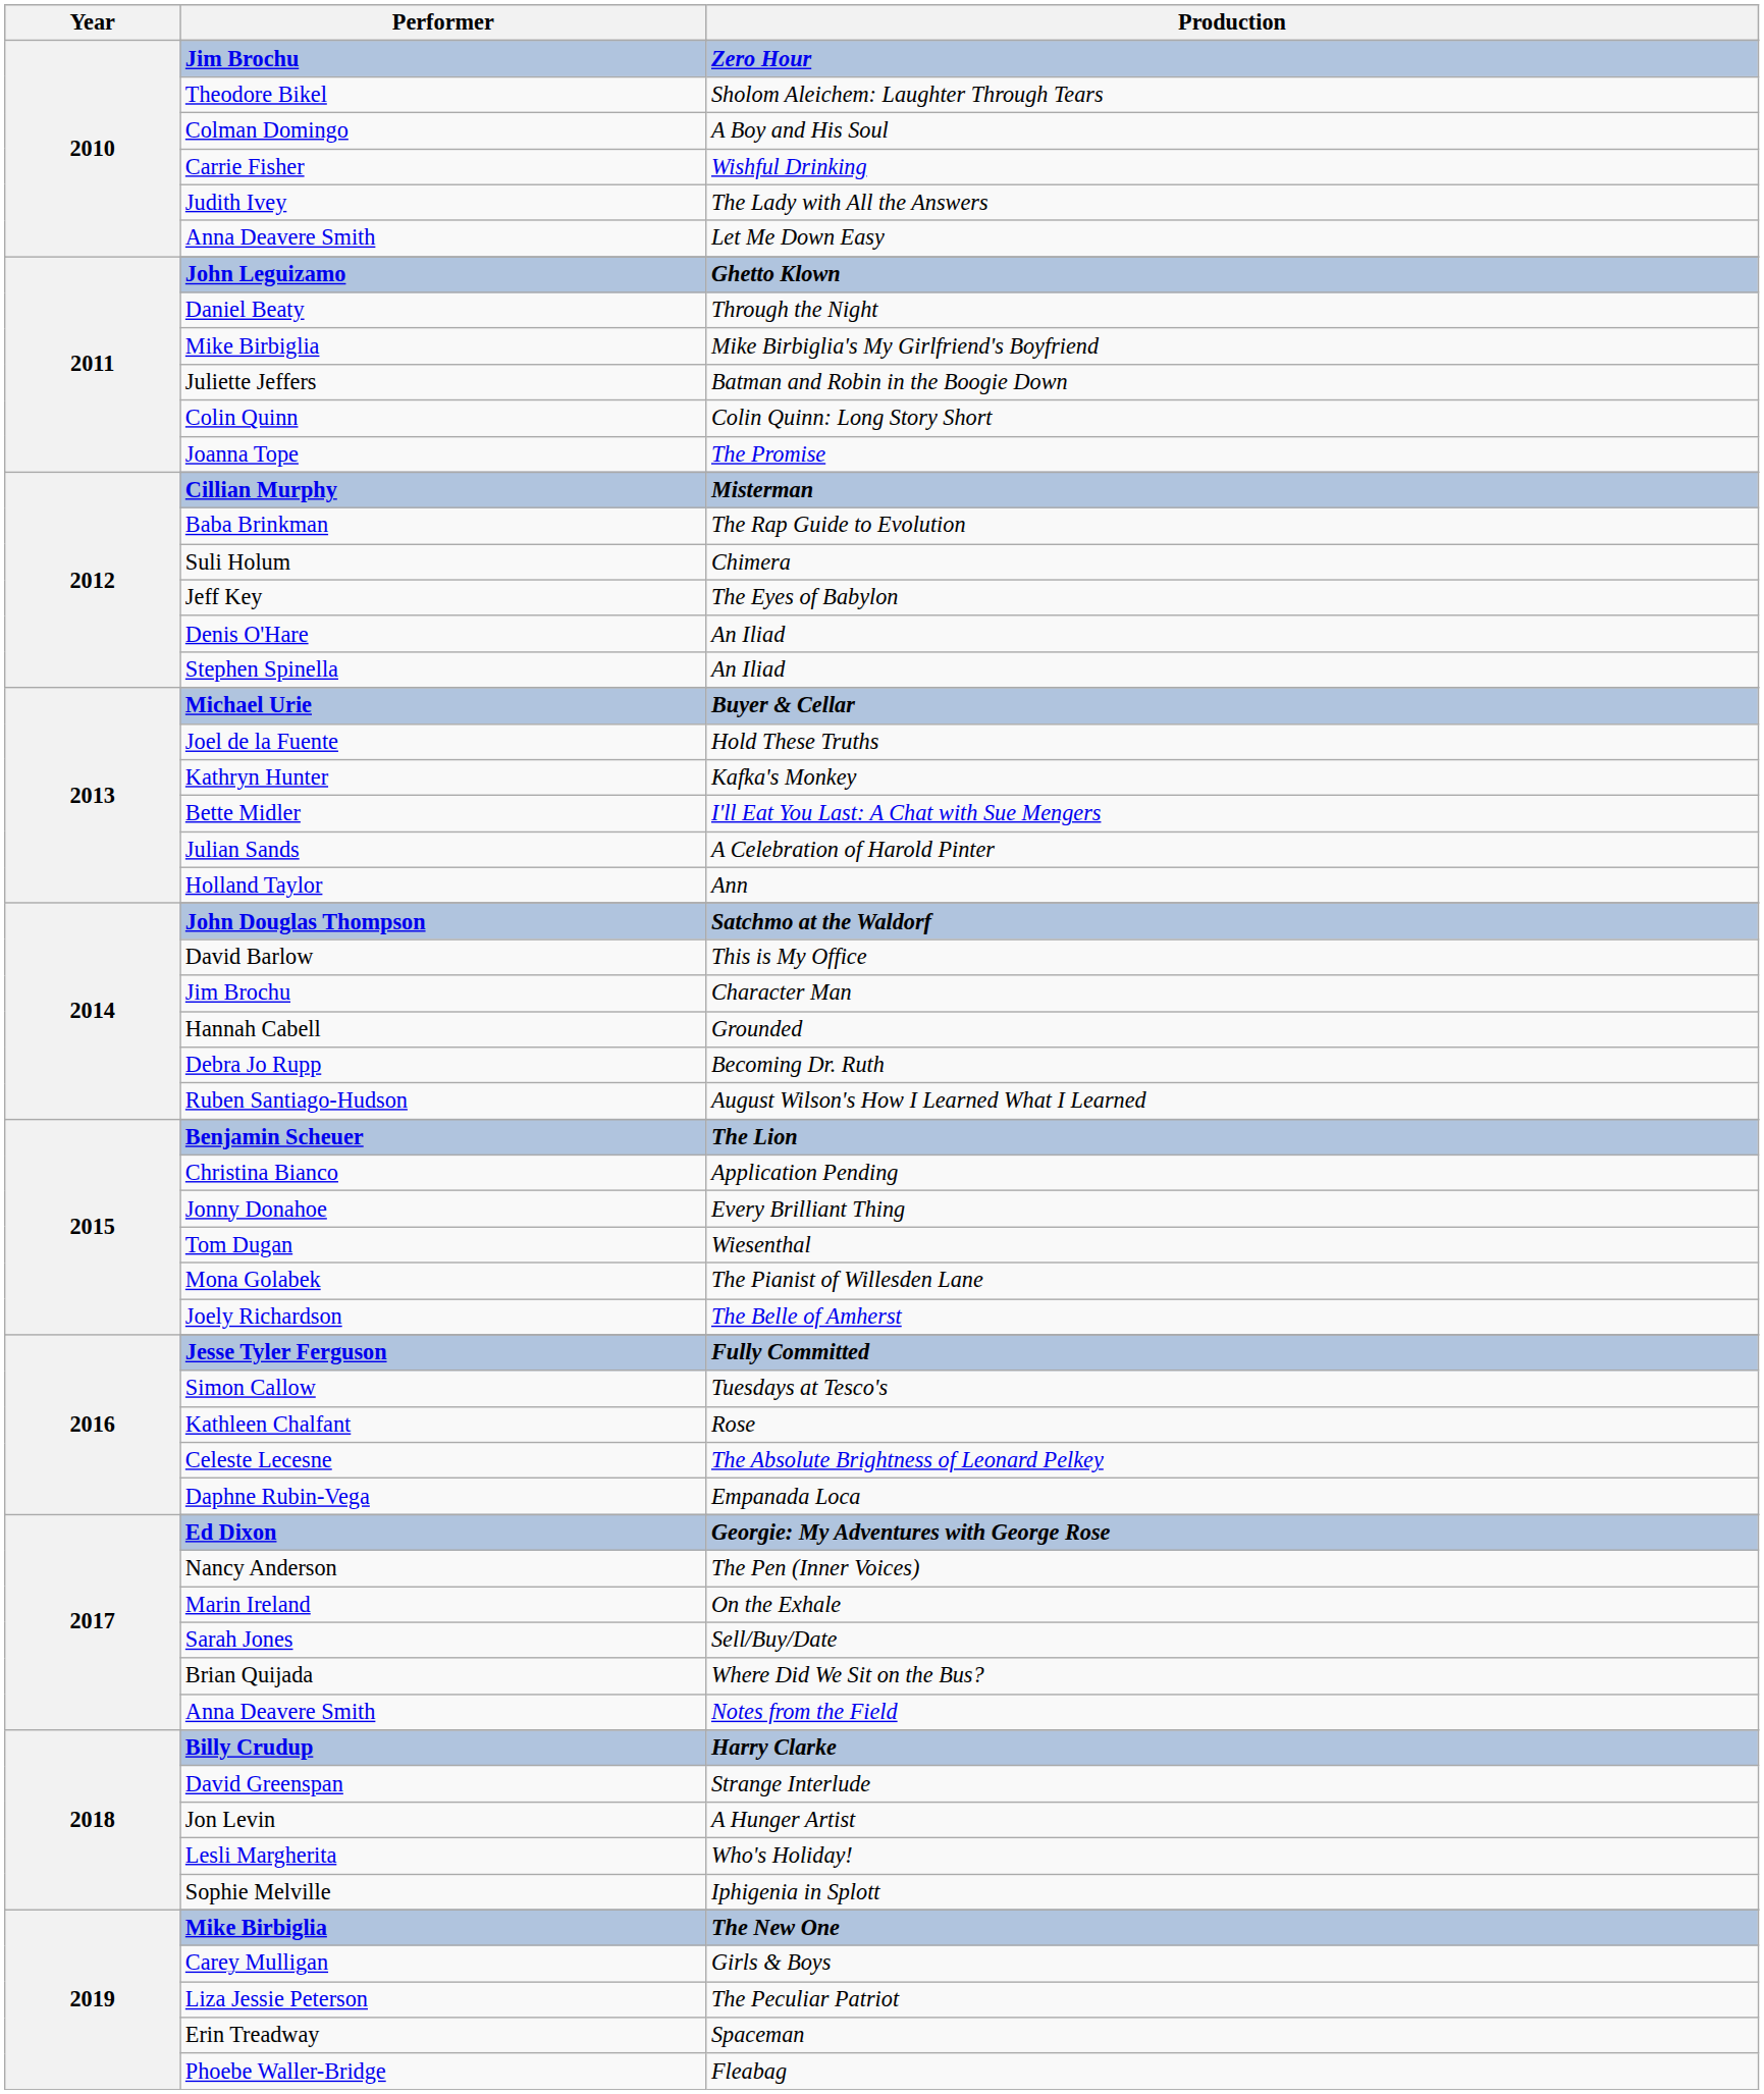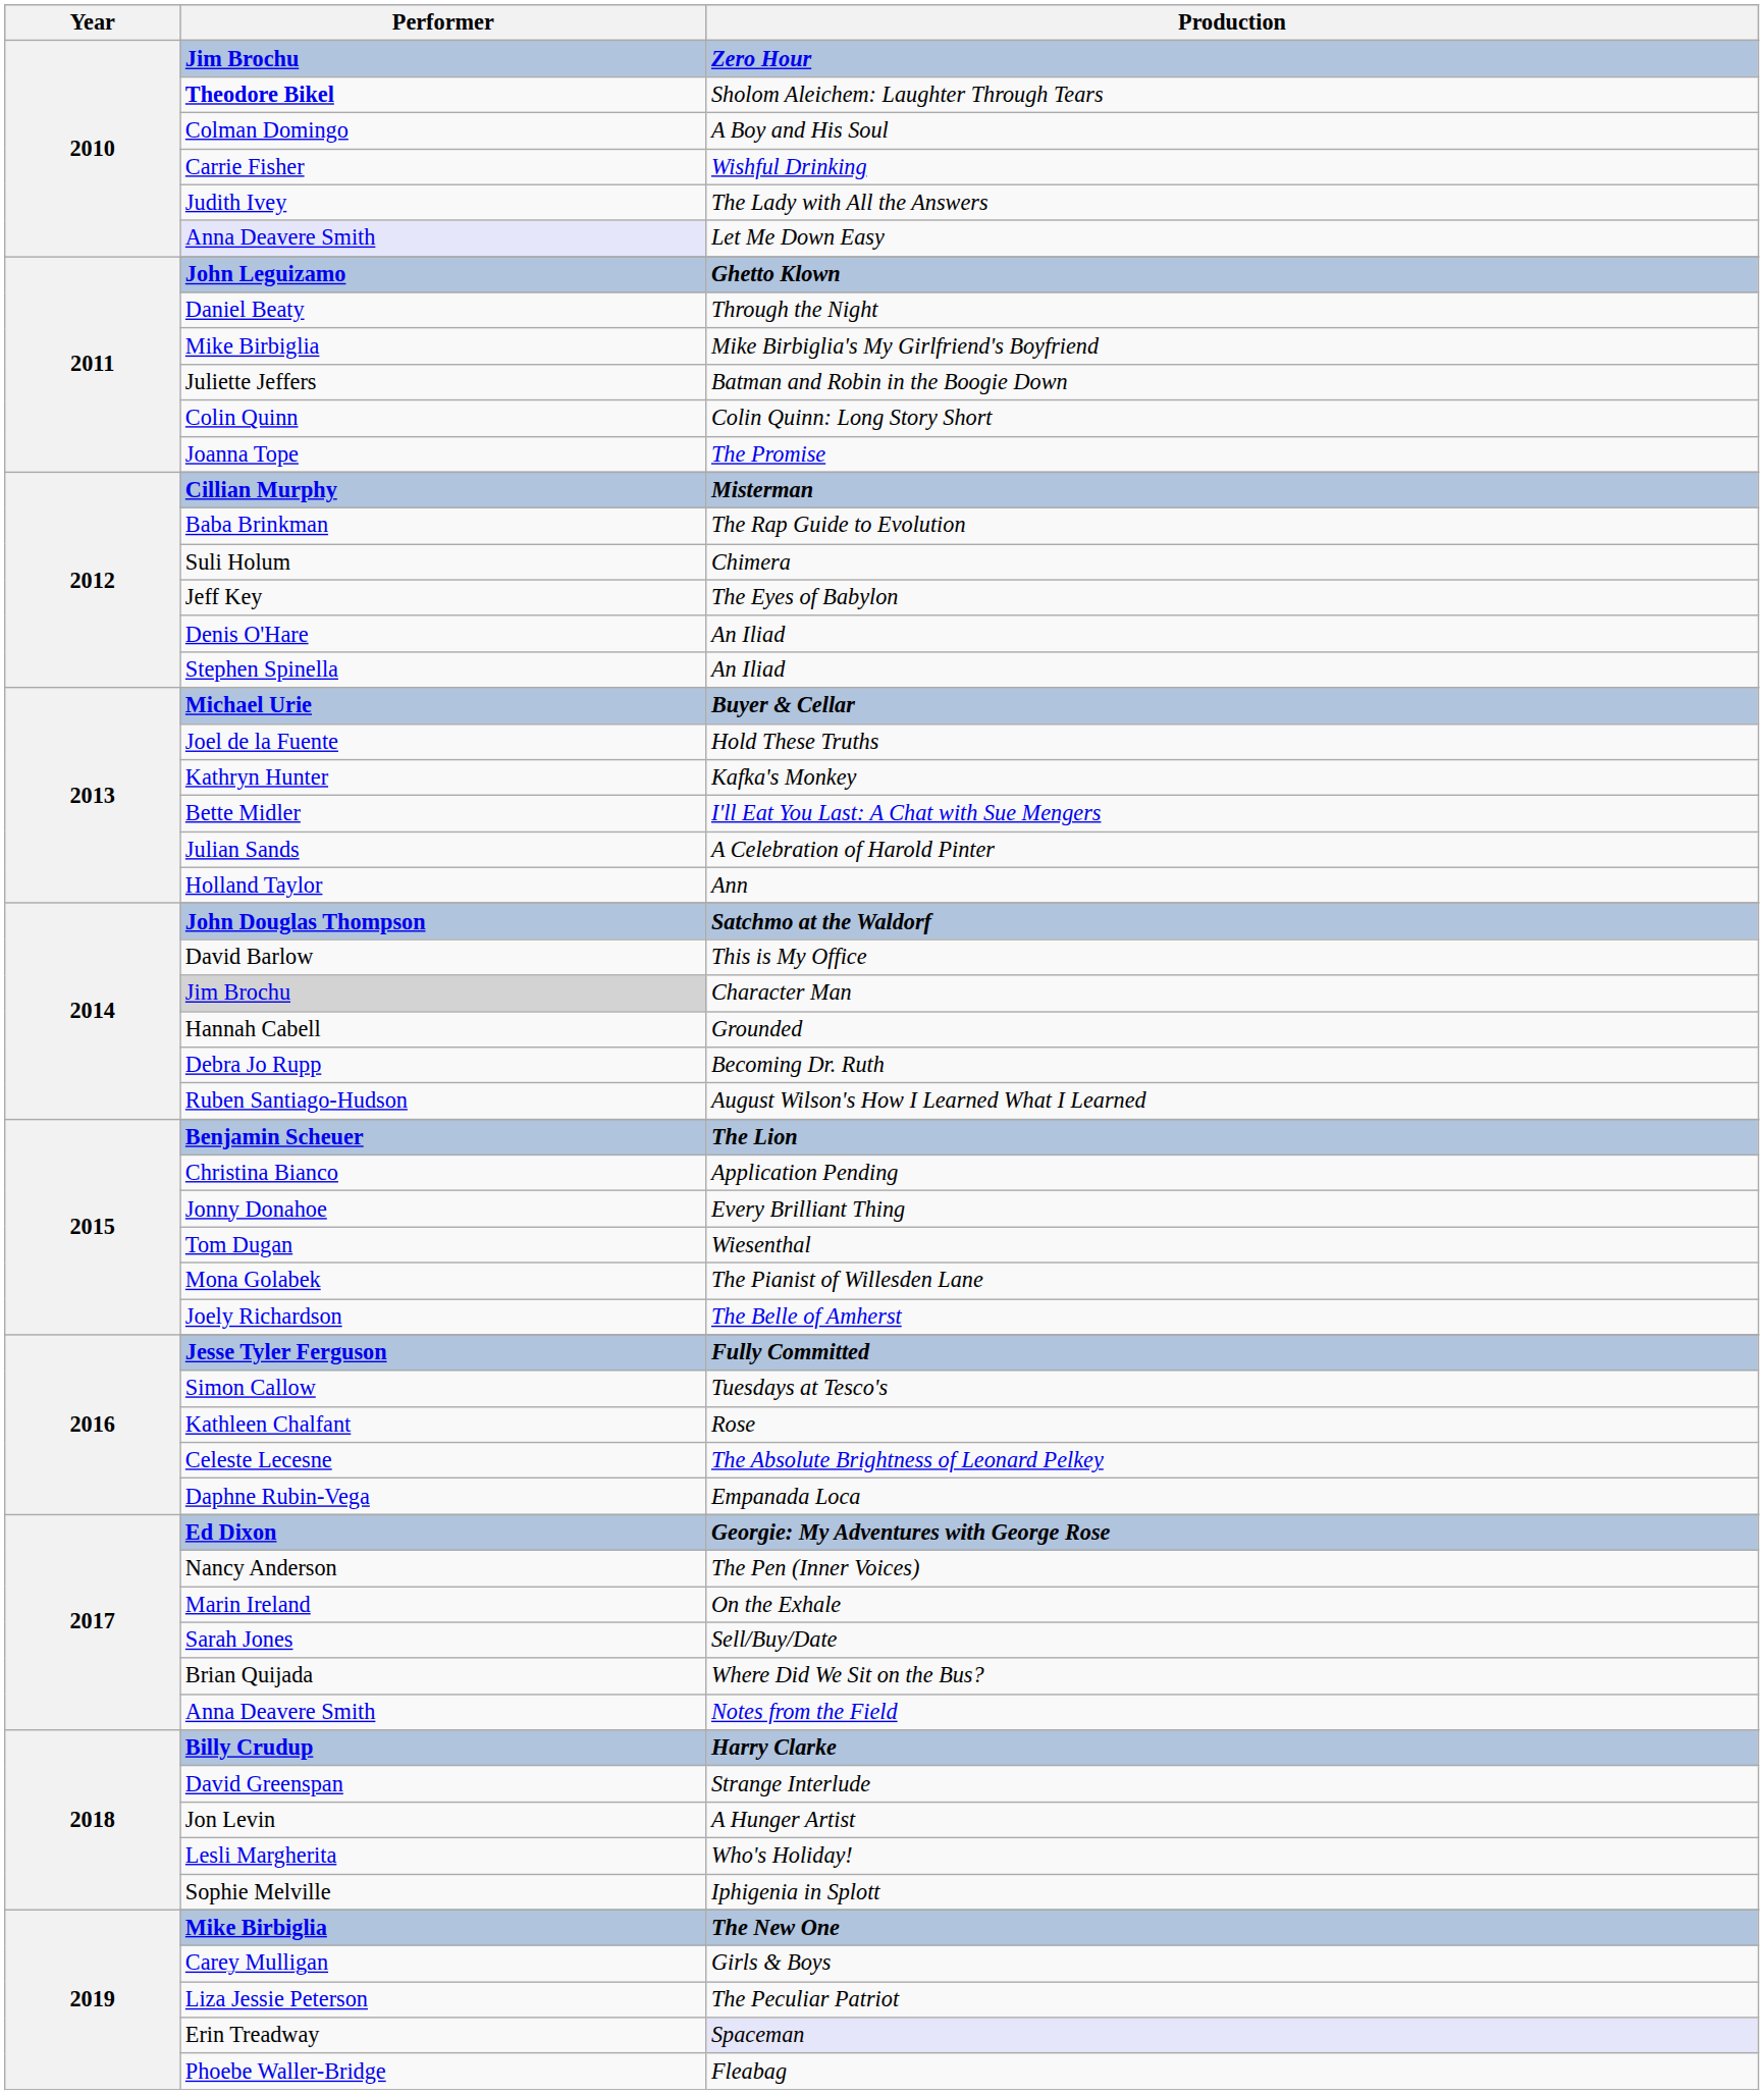Sholom Aleichem: Laughter Through Tears | Performer: normal -> bold
Let Me Down Easy | Performer: no background -> lavender background
Character Man | Performer: no background -> lightgrey background
Spaceman | Production: no background -> lavender background
